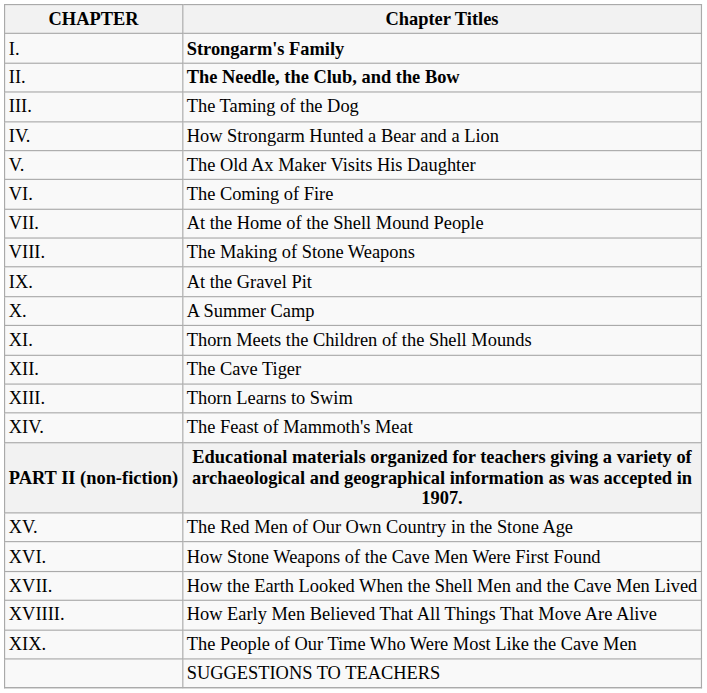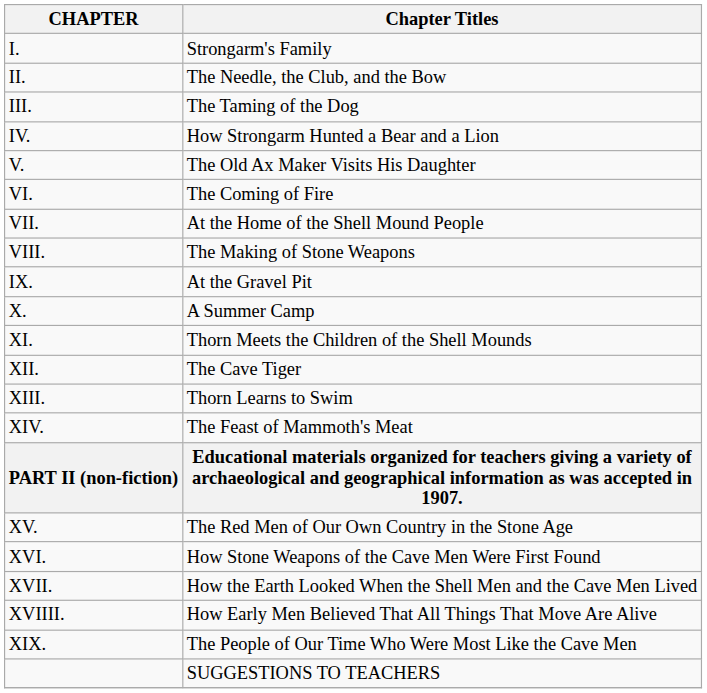row 2 | Chapter Titles: bold -> normal
row 3 | Chapter Titles: bold -> normal
